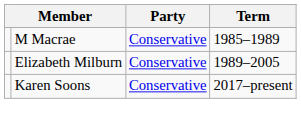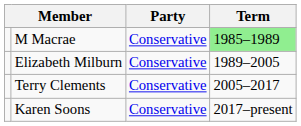M Macrae | Term: no background -> lightgreen background
+ row: Terry Clements | Conservative | 2005–2017
